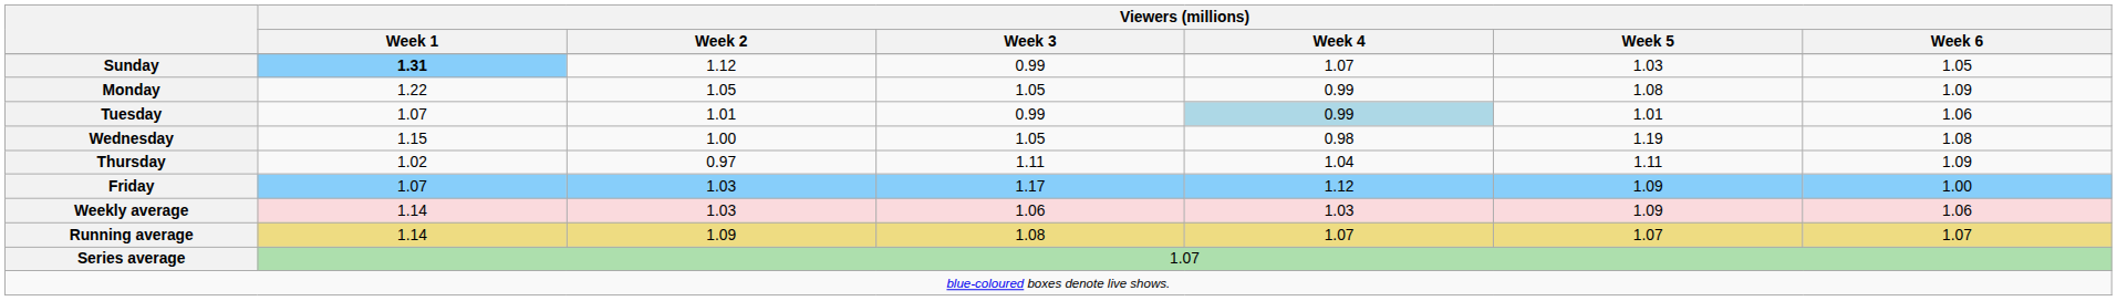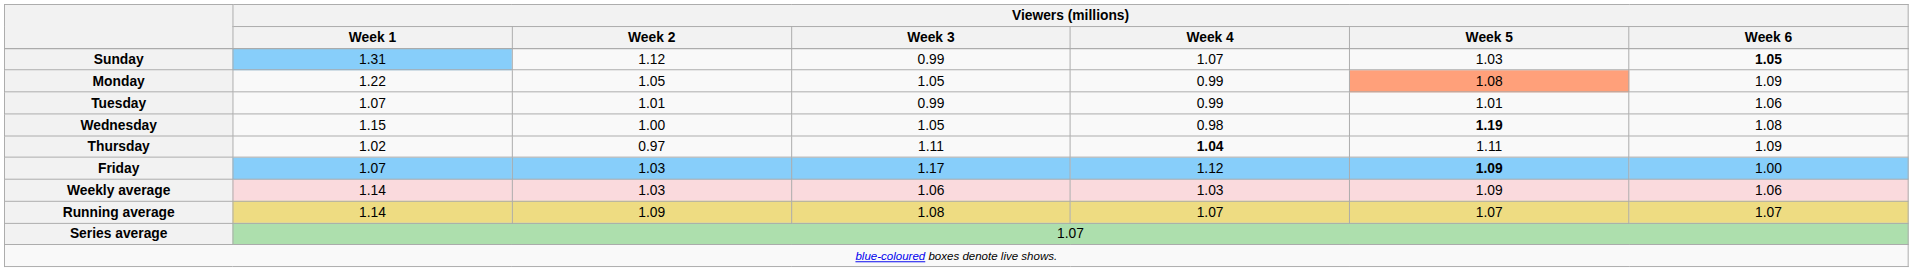Sunday | Viewers (millions) / Week 1: bold -> normal
Sunday | Viewers (millions) / Week 6: normal -> bold
Monday | Viewers (millions) / Week 5: no background -> lightsalmon background
Tuesday | Viewers (millions) / Week 4: lightblue background -> no background
Wednesday | Viewers (millions) / Week 5: normal -> bold
Thursday | Viewers (millions) / Week 4: normal -> bold
Friday | Viewers (millions) / Week 5: normal -> bold
